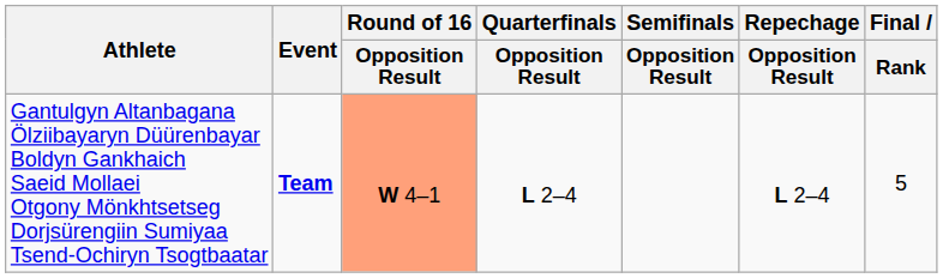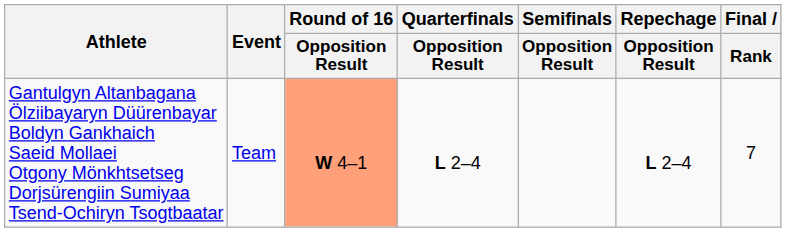row 3 | Event: bold -> normal
row 3 | Final / Rank: 5 -> 7
